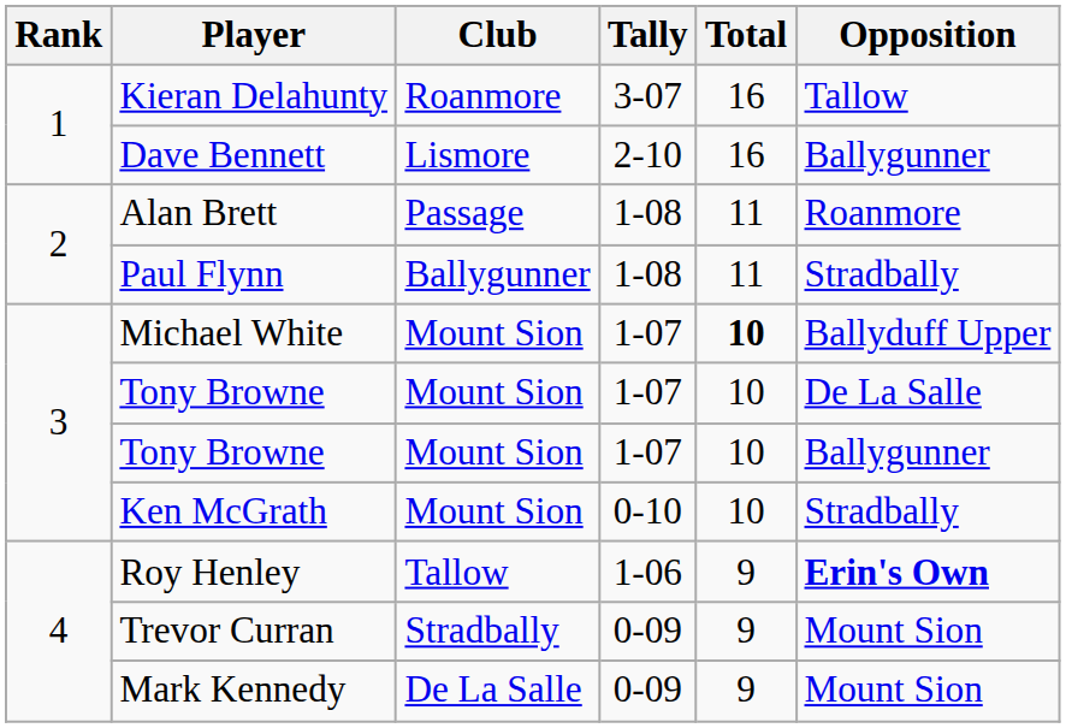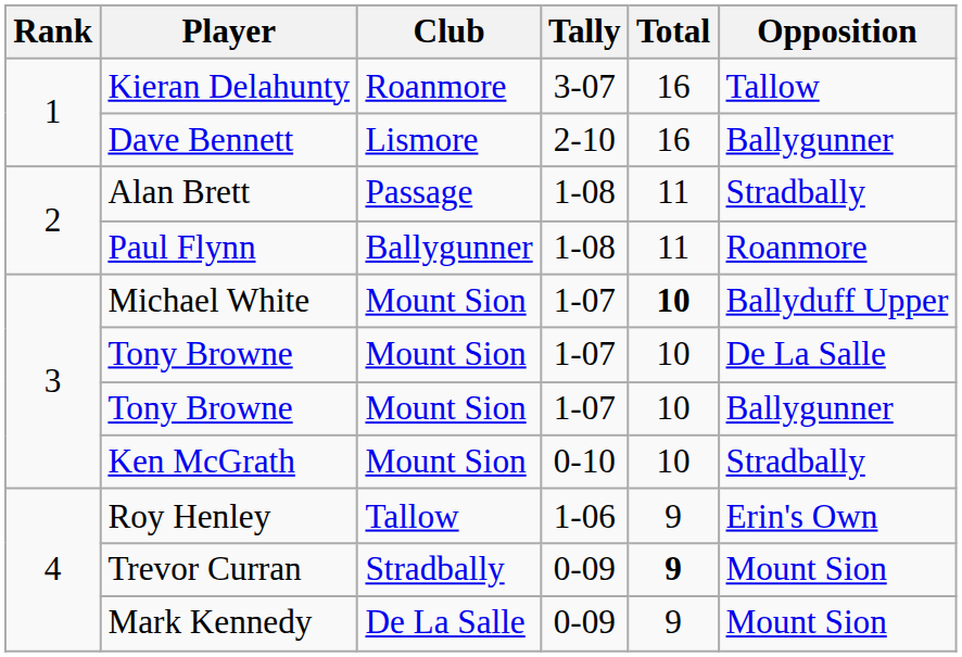Alan Brett | Opposition: Roanmore -> Stradbally
Paul Flynn | Opposition: Stradbally -> Roanmore
Roy Henley | Opposition: bold -> normal
Trevor Curran | Total: normal -> bold
